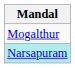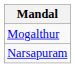row 3 | column 1: paleturquoise background -> no background
